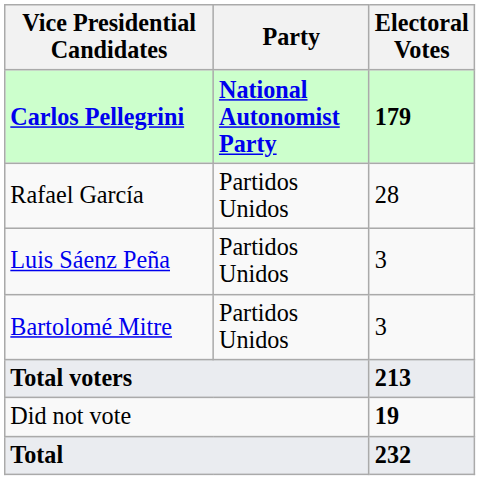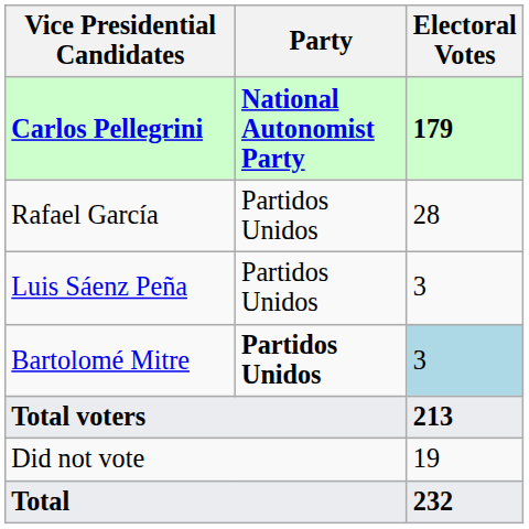Bartolomé Mitre | Party: normal -> bold
Bartolomé Mitre | Electoral Votes: no background -> lightblue background
Did not vote | Electoral Votes: bold -> normal
